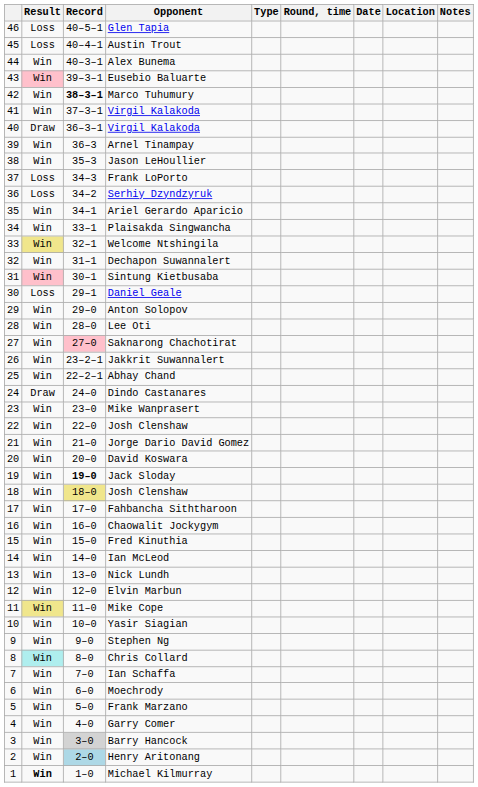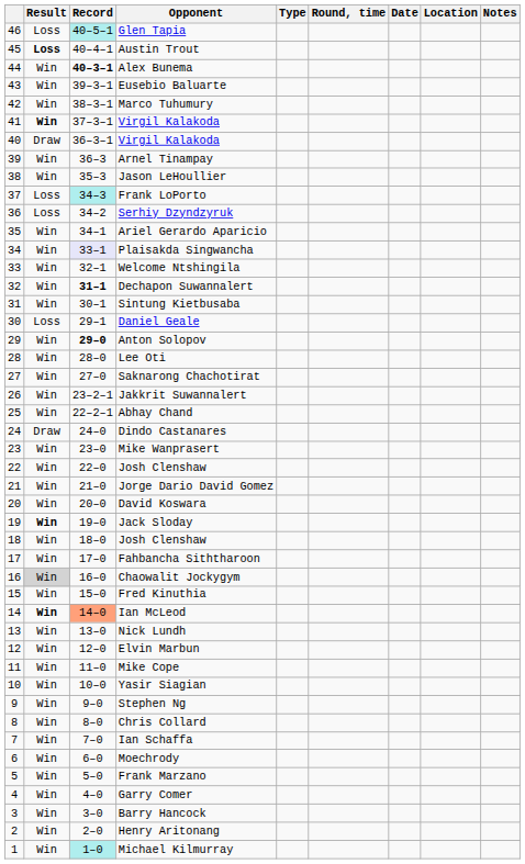Glen Tapia | Record: no background -> paleturquoise background
Austin Trout | Result: normal -> bold
Alex Bunema | Record: normal -> bold
Eusebio Baluarte | Result: pink background -> no background
Marco Tuhumury | Record: bold -> normal
41 / Virgil Kalakoda | Result: normal -> bold
Frank LoPorto | Record: no background -> paleturquoise background
Plaisakda Singwancha | Record: no background -> lavender background
Welcome Ntshingila | Result: khaki background -> no background
Dechapon Suwannalert | Record: normal -> bold
Sintung Kietbusaba | Result: pink background -> no background
Anton Solopov | Record: normal -> bold
Saknarong Chachotirat | Record: pink background -> no background
Jack Sloday | Result: normal -> bold
Jack Sloday | Record: bold -> normal
18 / Josh Clenshaw | Record: khaki background -> no background
Chaowalit Jockygym | Result: no background -> lightgrey background
Ian McLeod | Result: normal -> bold
Ian McLeod | Record: no background -> lightsalmon background
Mike Cope | Result: khaki background -> no background
Chris Collard | Result: paleturquoise background -> no background
Barry Hancock | Record: lightgrey background -> no background
Henry Aritonang | Record: lightblue background -> no background
Michael Kilmurray | Result: bold -> normal
Michael Kilmurray | Record: no background -> paleturquoise background
